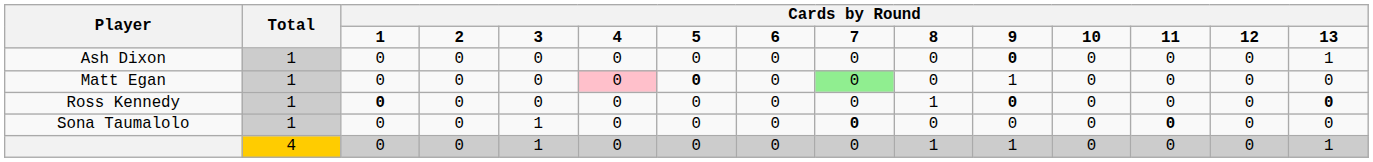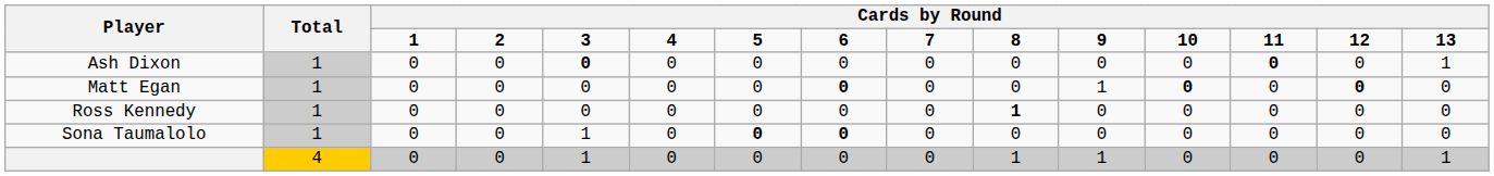Ash Dixon | column 5: normal -> bold
Ash Dixon | column 11: bold -> normal
Ash Dixon | column 13: normal -> bold
Matt Egan | column 6: pink background -> no background
Matt Egan | column 7: bold -> normal
Matt Egan | column 8: normal -> bold
Matt Egan | column 9: lightgreen background -> no background
Matt Egan | column 12: normal -> bold
Matt Egan | column 14: normal -> bold
Ross Kennedy | column 3: bold -> normal
Ross Kennedy | column 10: normal -> bold
Ross Kennedy | column 11: bold -> normal
Ross Kennedy | column 15: bold -> normal
Sona Taumalolo | column 7: normal -> bold
Sona Taumalolo | column 8: normal -> bold
Sona Taumalolo | column 9: bold -> normal
Sona Taumalolo | column 13: bold -> normal
